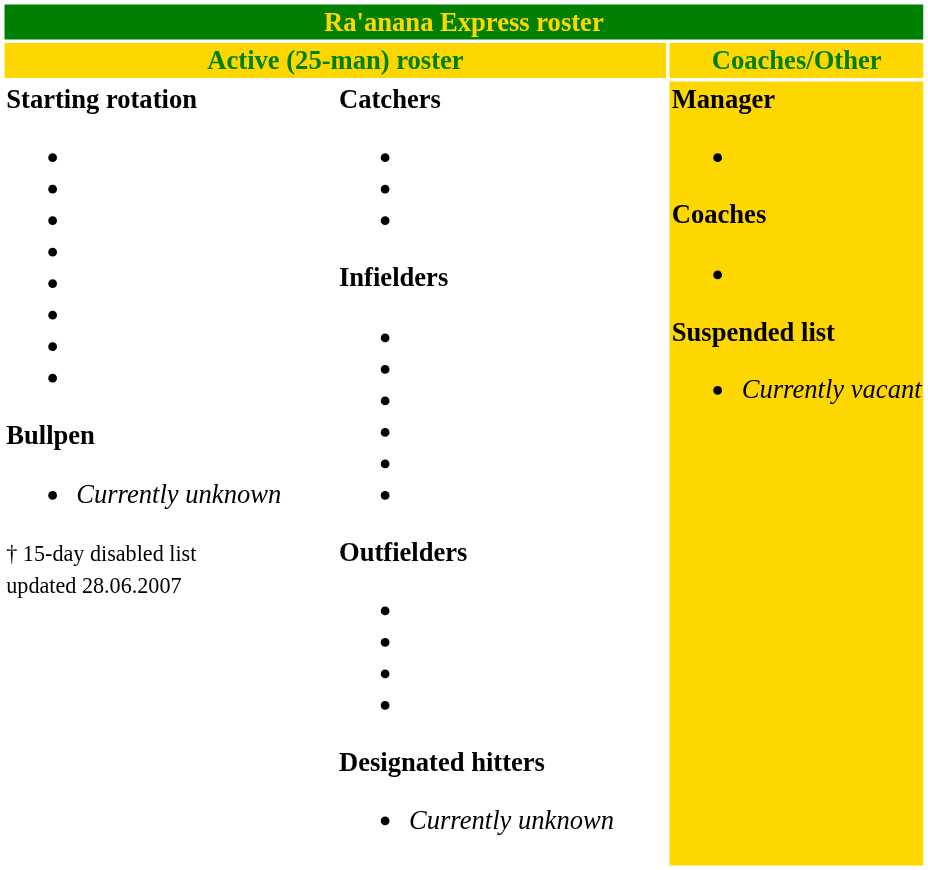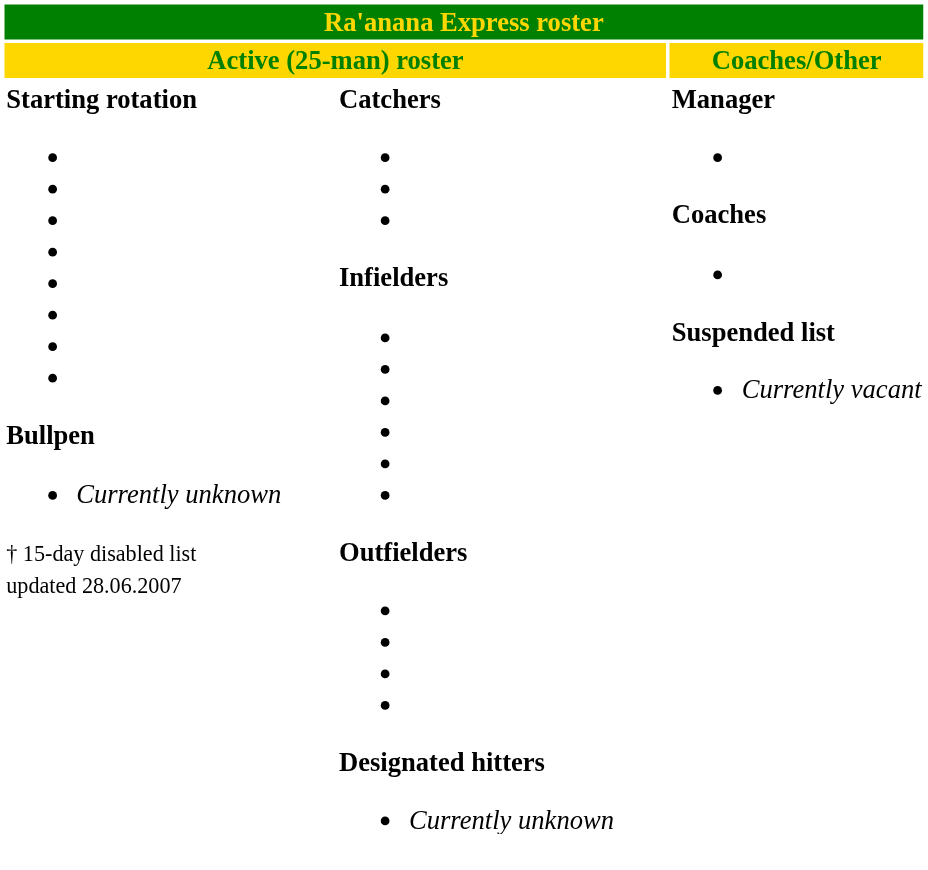row 3 | Coaches/Other: gold background -> no background
